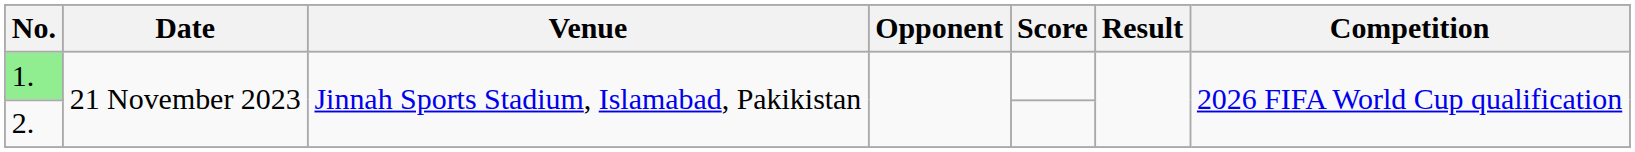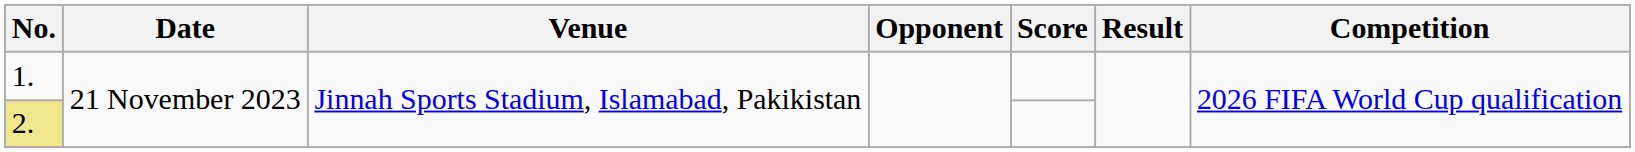1. | No.: lightgreen background -> no background
2. | No.: no background -> khaki background
